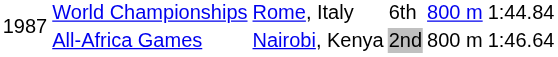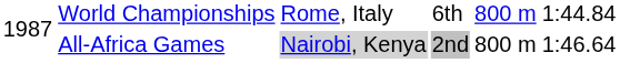row 2 | column 3: no background -> lightgrey background
